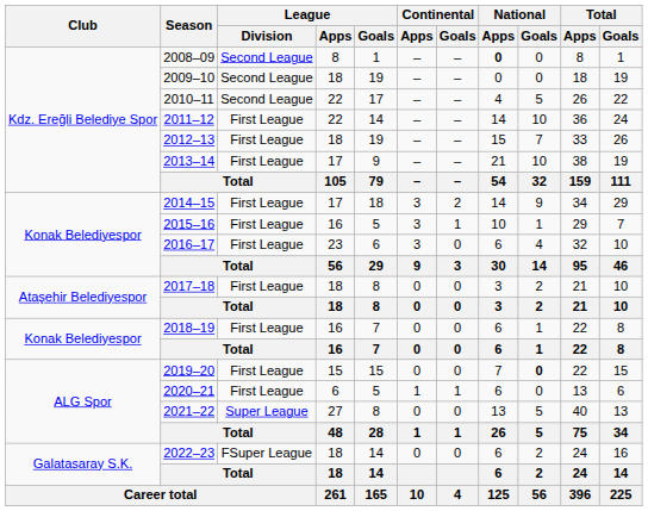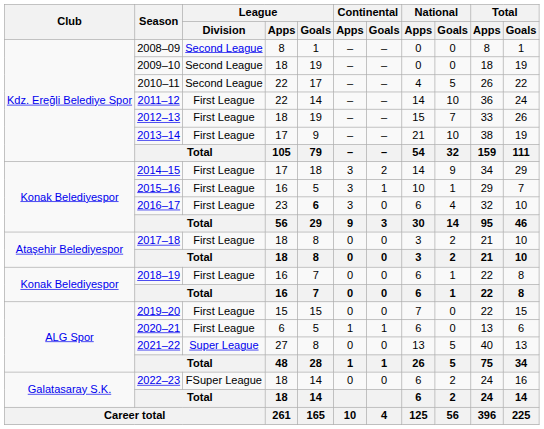2008–09 | National / Apps: bold -> normal
2016–17 | League / Goals: normal -> bold
2019–20 | National / Goals: bold -> normal
